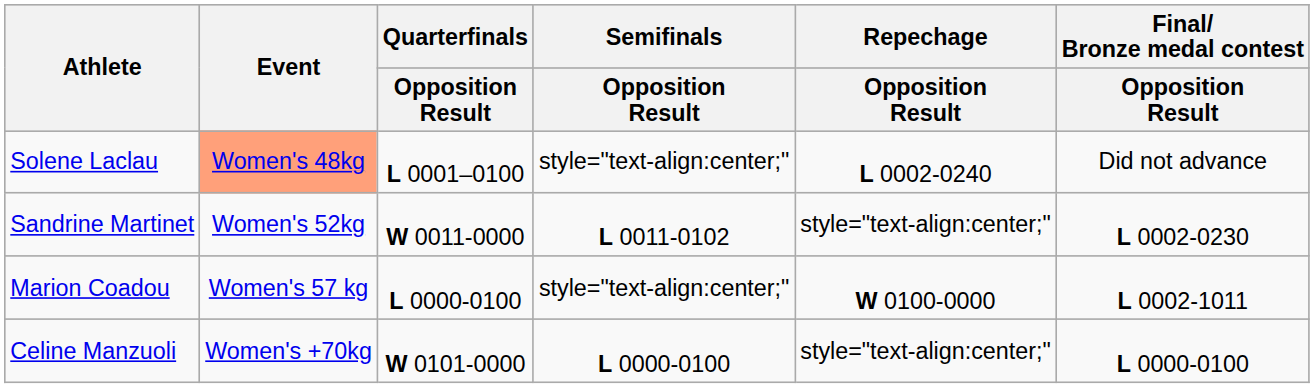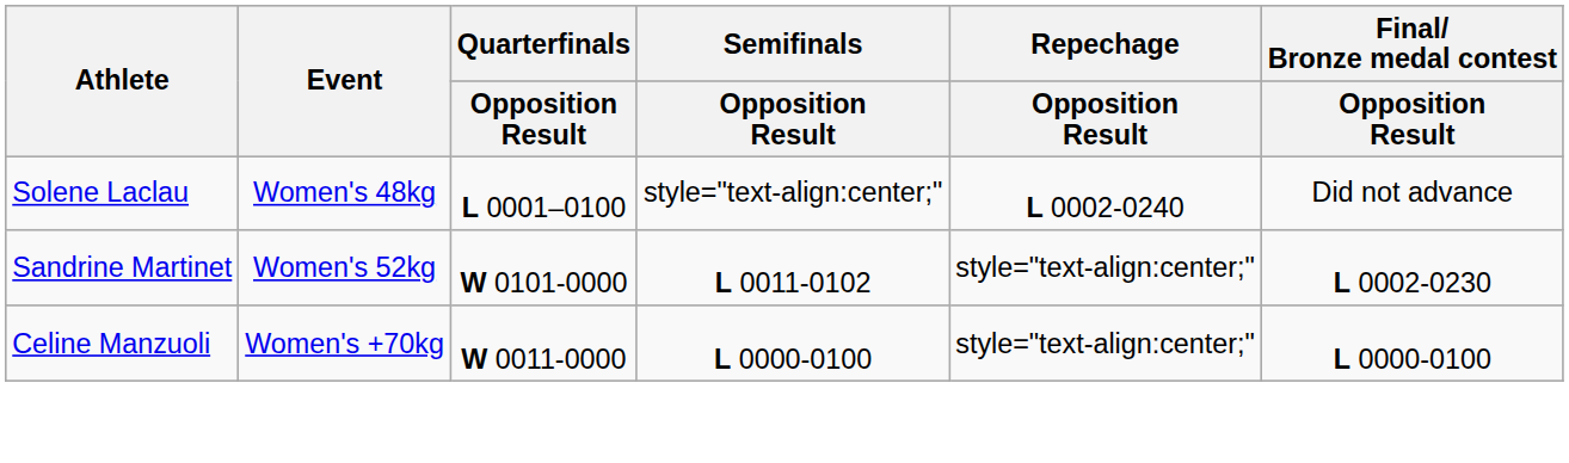Solene Laclau | Event: lightsalmon background -> no background
Sandrine Martinet | Quarterfinals / Opposition Result: W 0011-0000 -> W 0101-0000
- row: Marion Coadou | Women's 57 kg | L 0000-0100 | style="text-align:center;" | W 0100-0000 | L 0002-1011
Celine Manzuoli | Quarterfinals / Opposition Result: W 0101-0000 -> W 0011-0000
